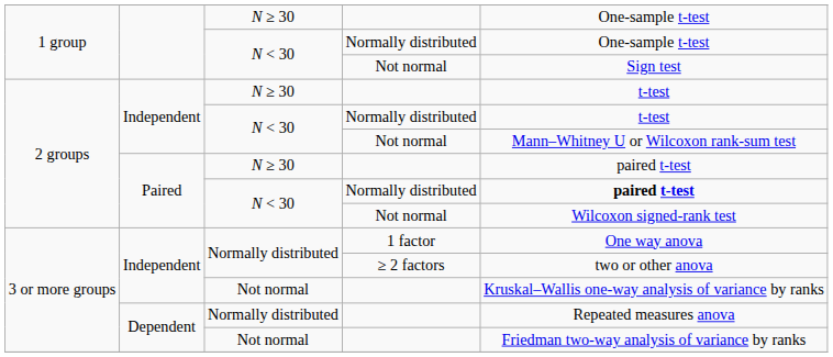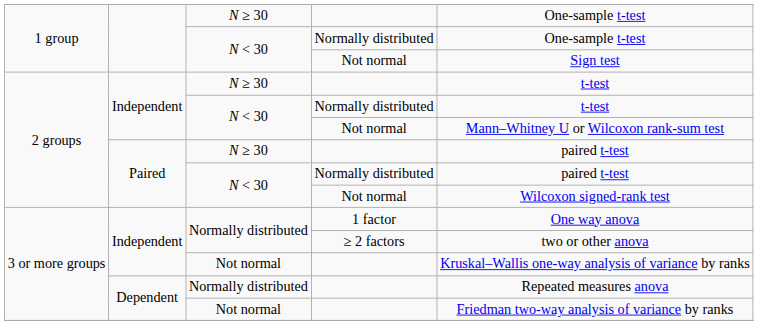Paired / Normally distributed | column 5: bold -> normal
